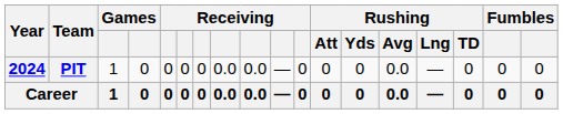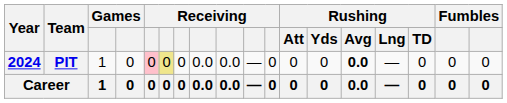PIT | column 5: no background -> pink background
PIT | column 6: no background -> khaki background
PIT | Rushing / Avg: normal -> bold
